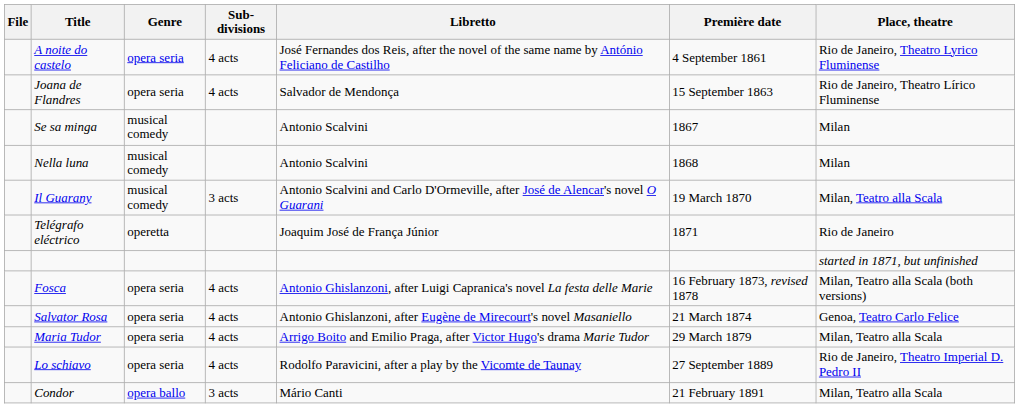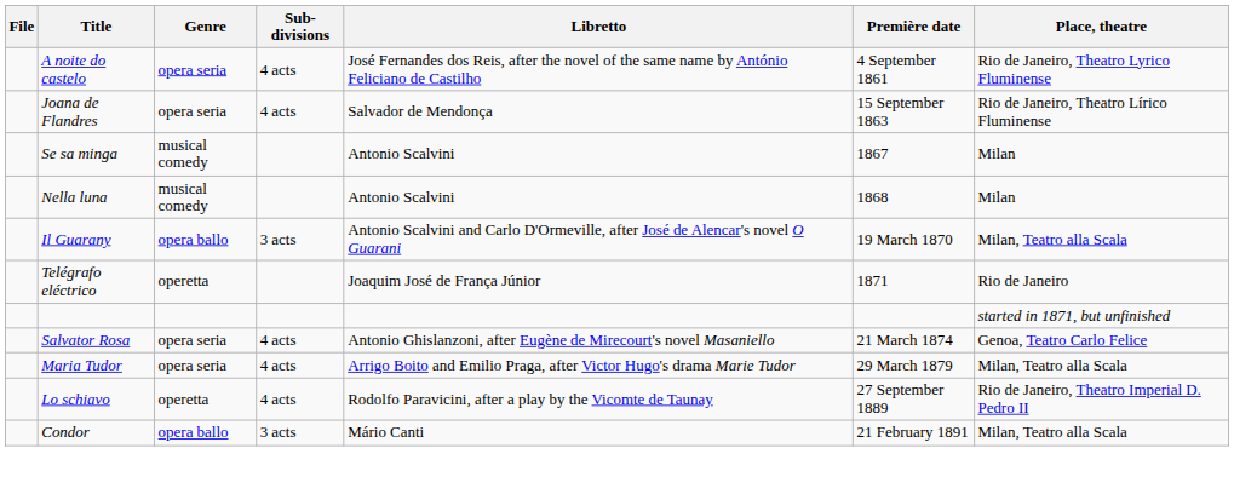Il Guarany | Genre: musical comedy -> opera ballo
- row: Fosca | opera seria | 4 acts | Antonio Ghislanzoni, after Luigi Capranica's novel La festa delle Marie | 16 February 1873, revised 1878 | Milan, Teatro alla Scala (both versions)
Lo schiavo | Genre: opera seria -> operetta
